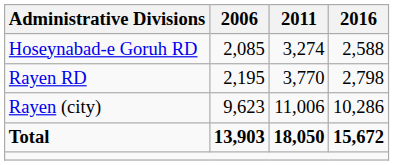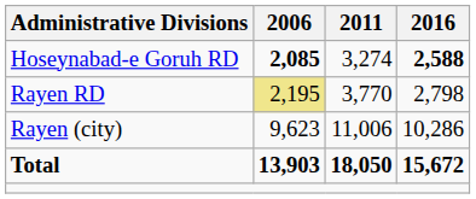Hoseynabad-e Goruh RD | 2006: normal -> bold
Hoseynabad-e Goruh RD | 2016: normal -> bold
Rayen RD | 2006: no background -> khaki background
